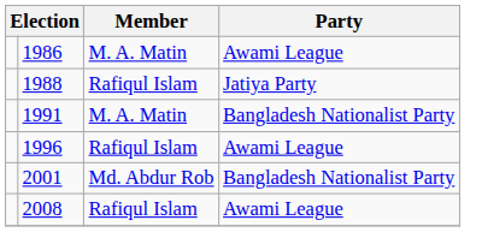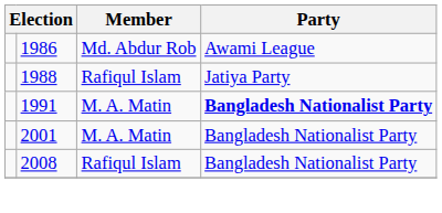1986 | Member: M. A. Matin -> Md. Abdur Rob
1991 | Party: normal -> bold
- row: 1996 | Rafiqul Islam | Awami League
2001 | Member: Md. Abdur Rob -> M. A. Matin
2008 | Party: Awami League -> Bangladesh Nationalist Party
